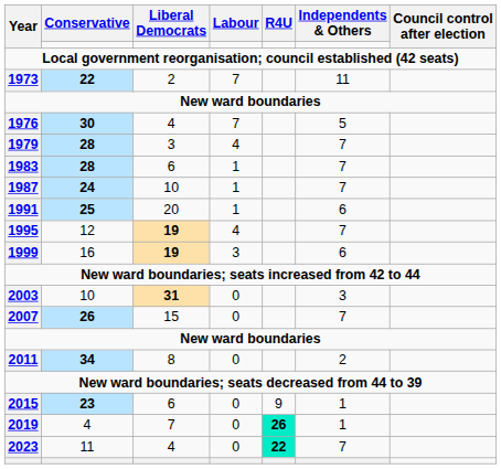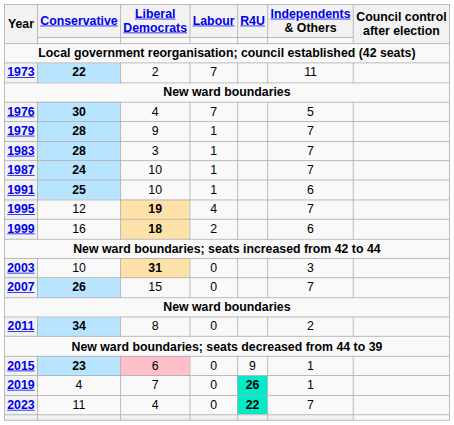1979 | Liberal Democrats: 3 -> 9
1979 | Labour: 4 -> 1
1983 | Liberal Democrats: 6 -> 3
1991 | Liberal Democrats: 20 -> 10
1999 | Liberal Democrats: 19 -> 18
1999 | Labour: 3 -> 2
2015 | Liberal Democrats: no background -> pink background
